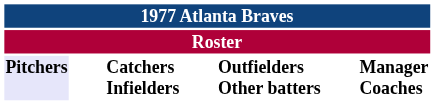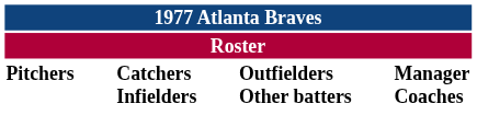Pitchers | column 1: lavender background -> no background
